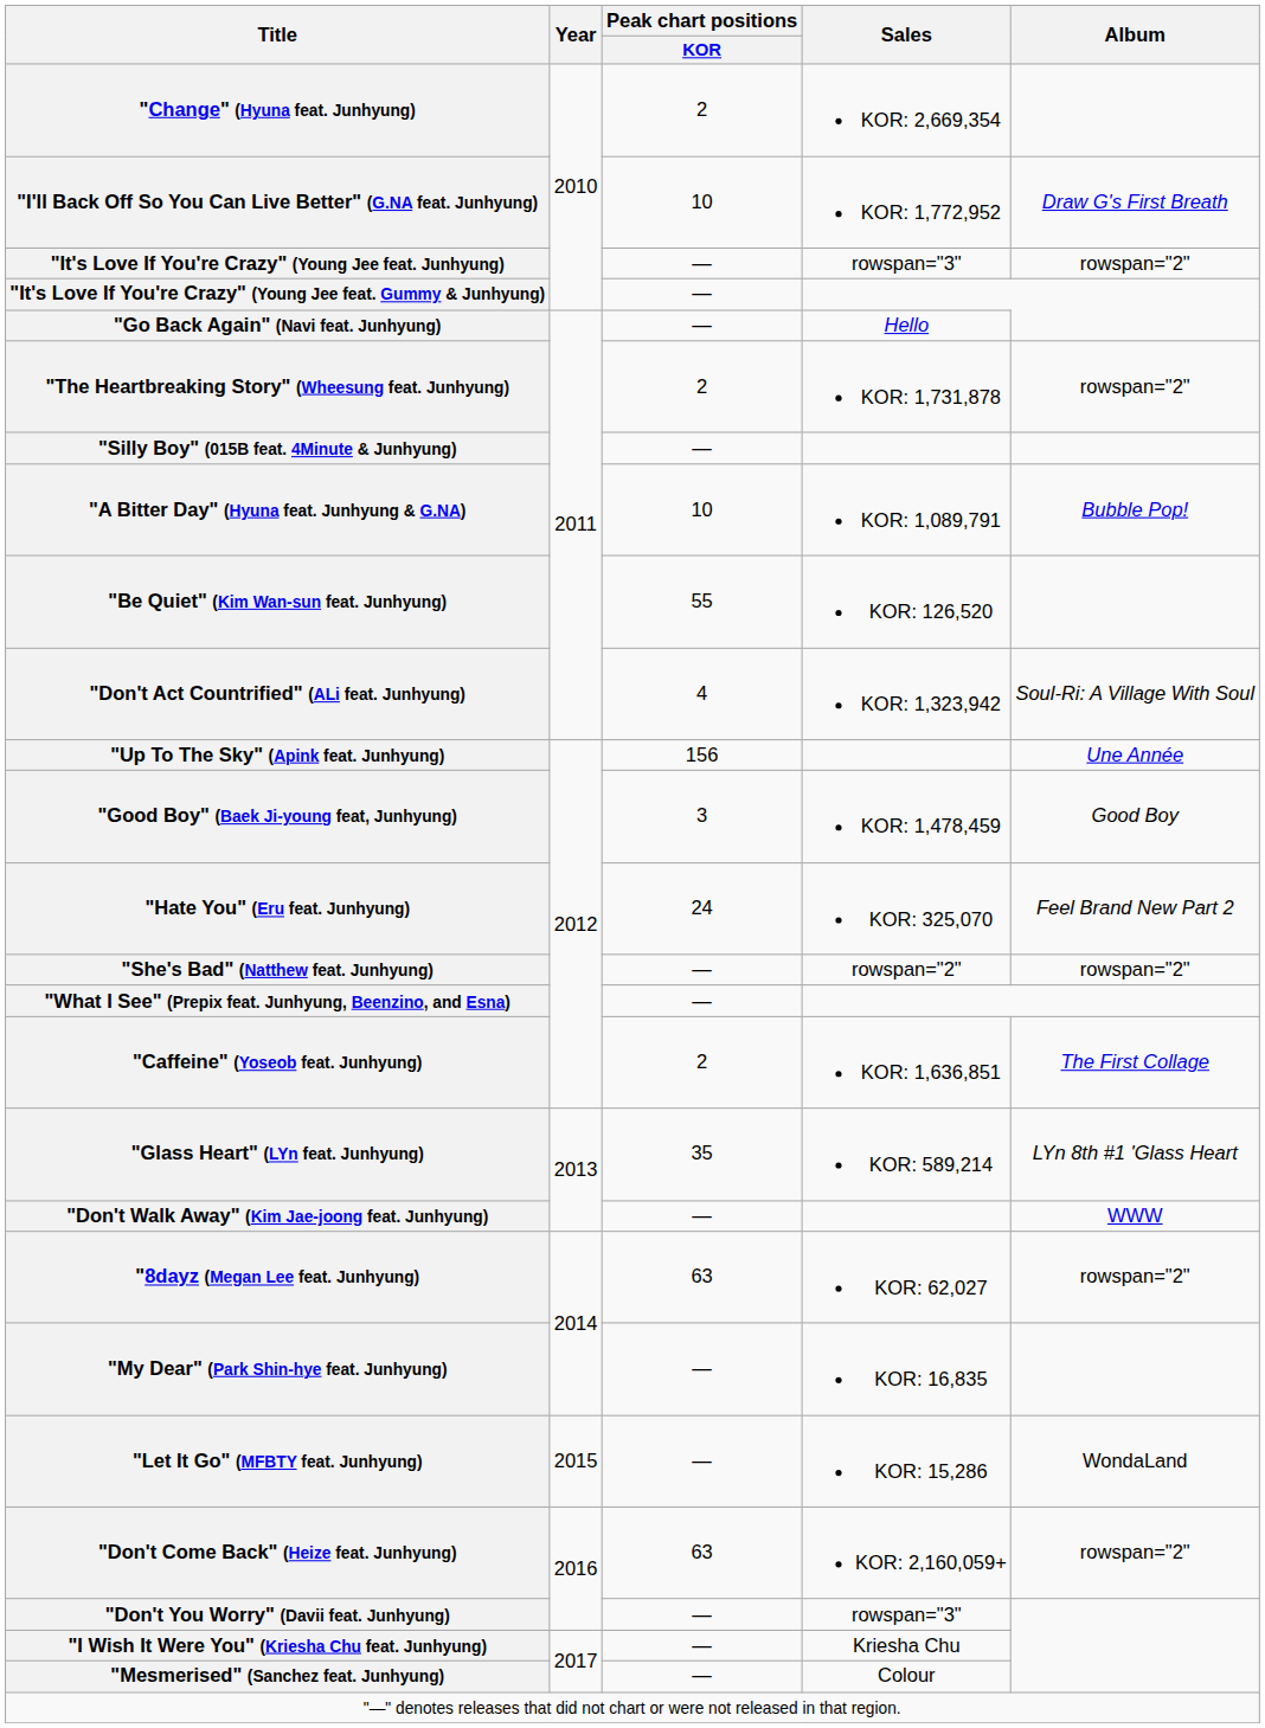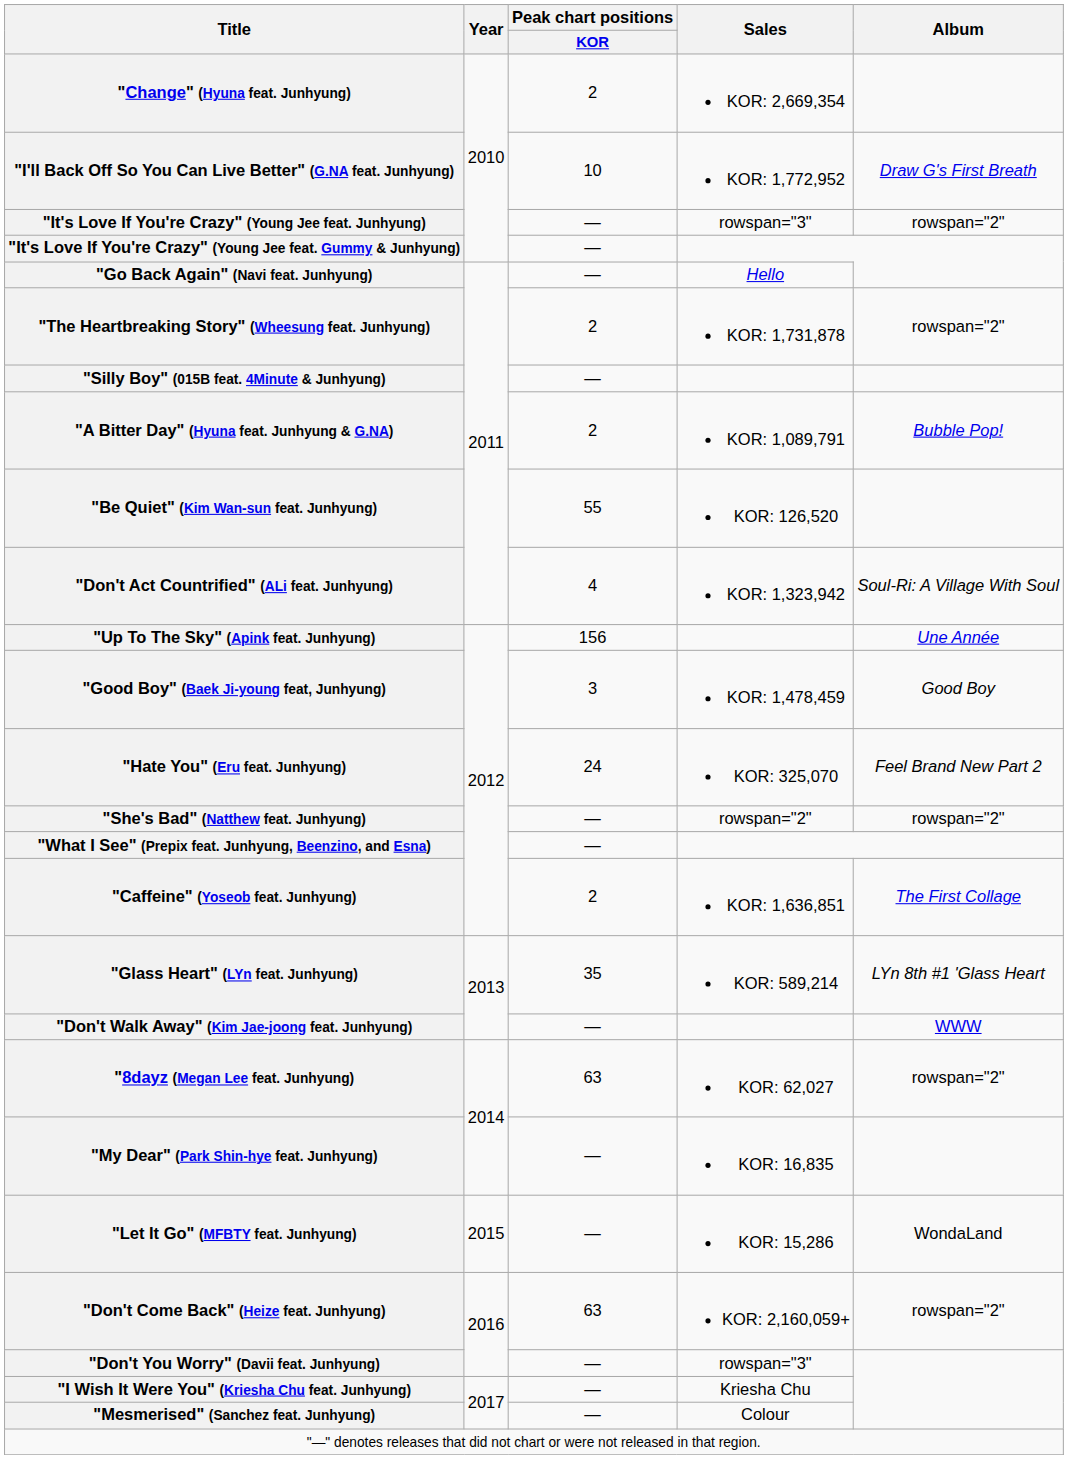"A Bitter Day" (Hyuna feat. Junhyung & G.NA) | Peak chart positions / KOR: 10 -> 2
